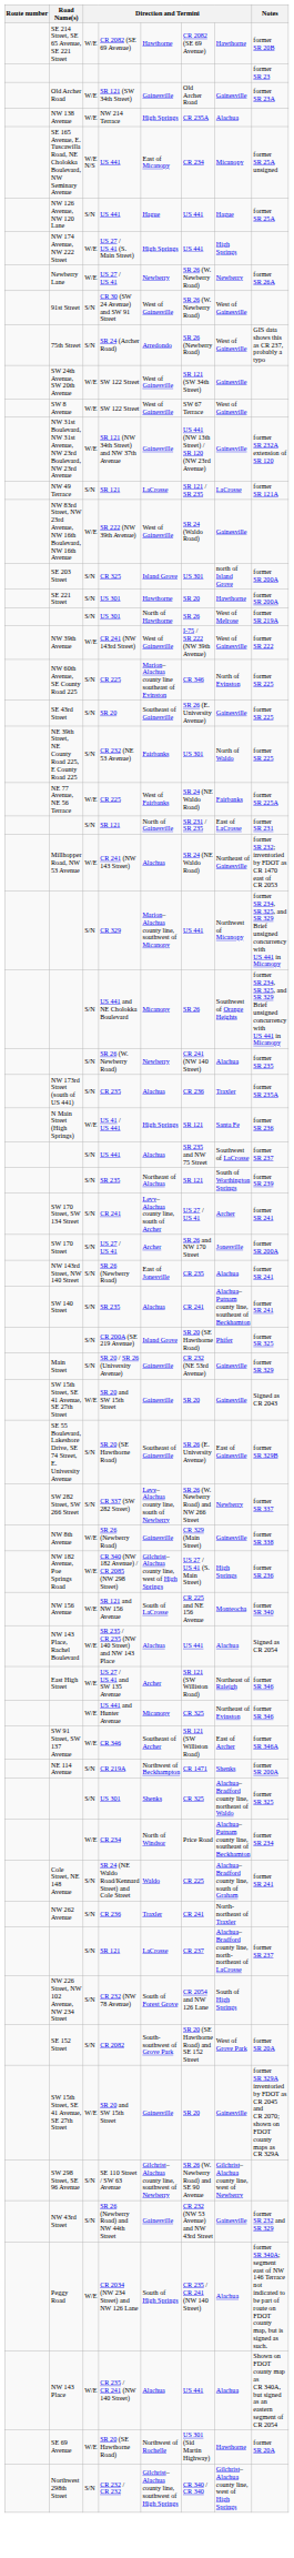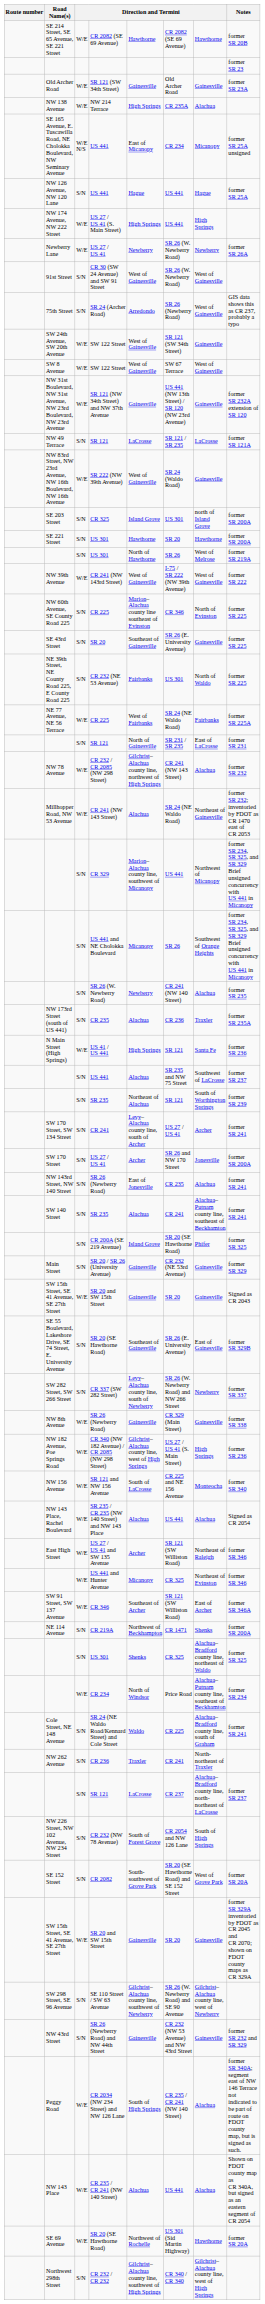+ row: NW 78 Avenue | W/E | CR 232 / CR 2085 (NW 298 Street) | Gilchrist–Alachua county line, northwest of High Springs | CR 241 (NW 143 Street) | Alachua | former SR 232
